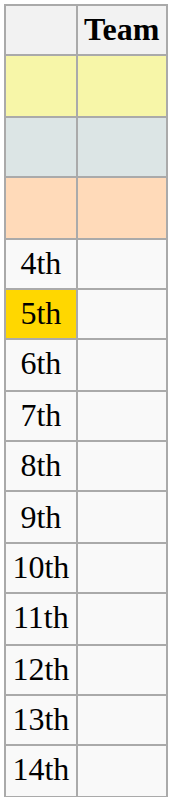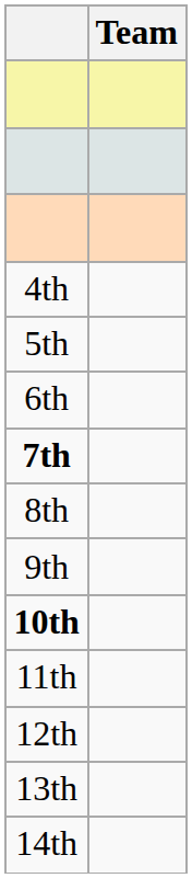row 6 | column 1: gold background -> no background
row 8 | column 1: normal -> bold
row 11 | column 1: normal -> bold
